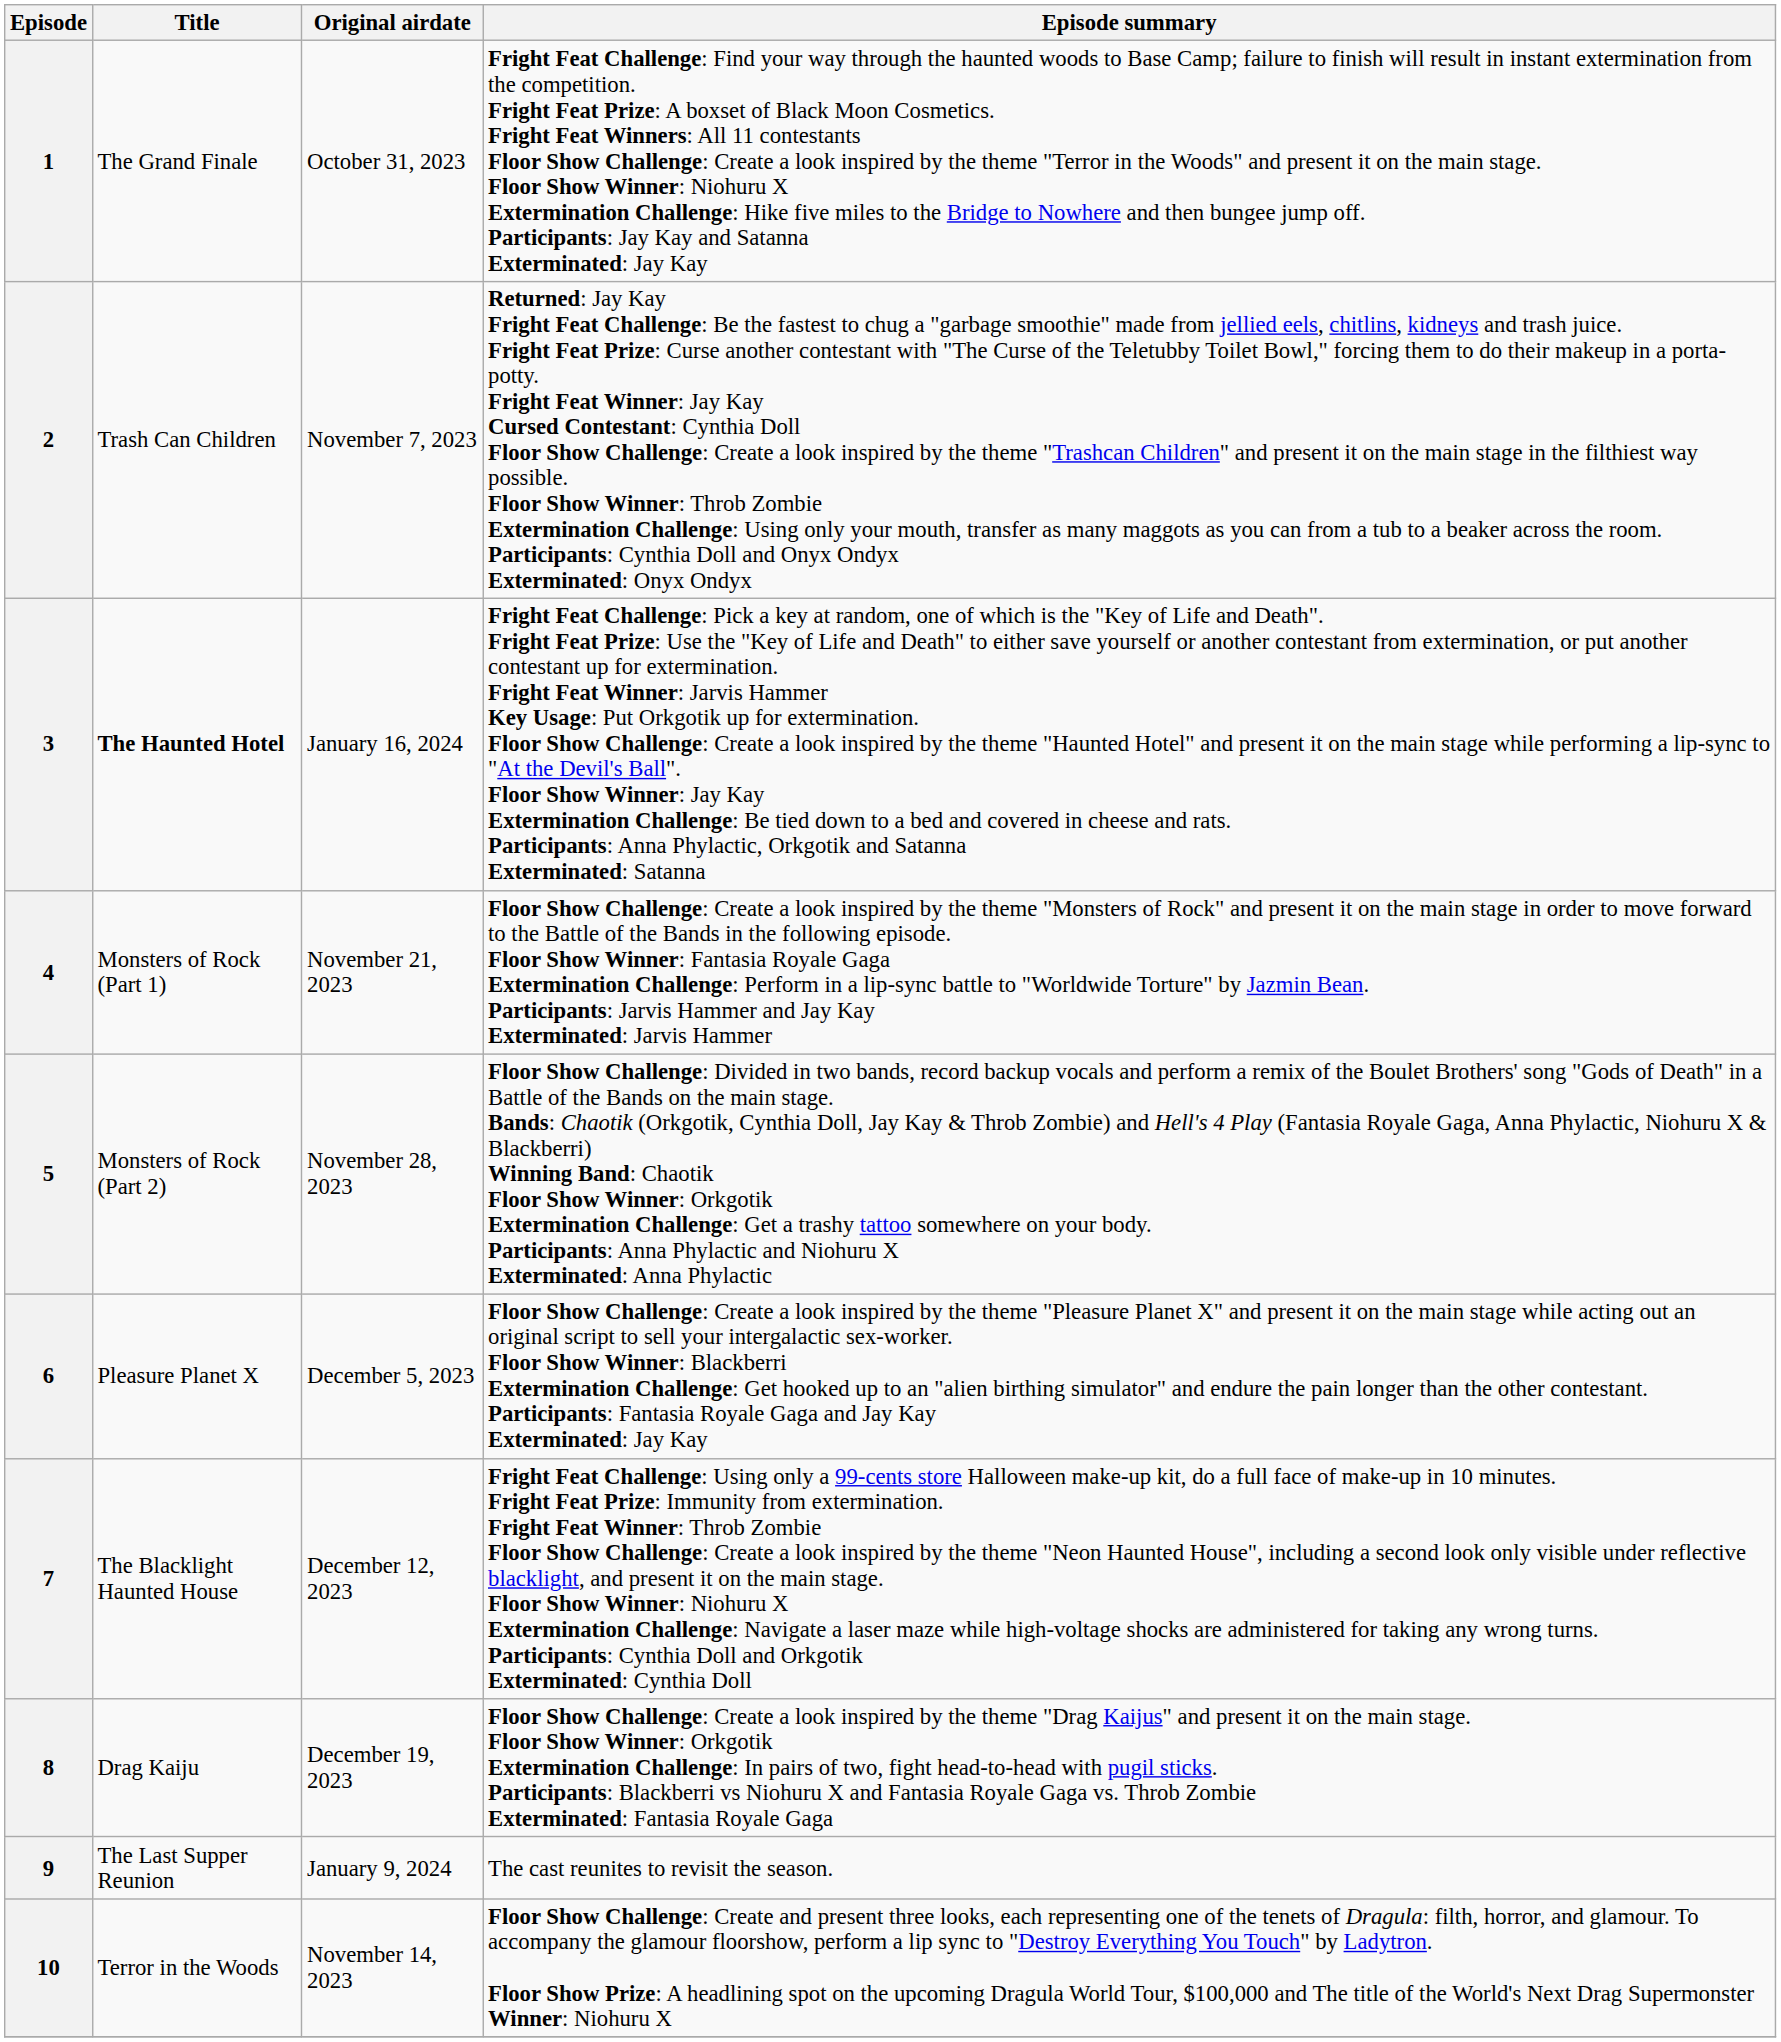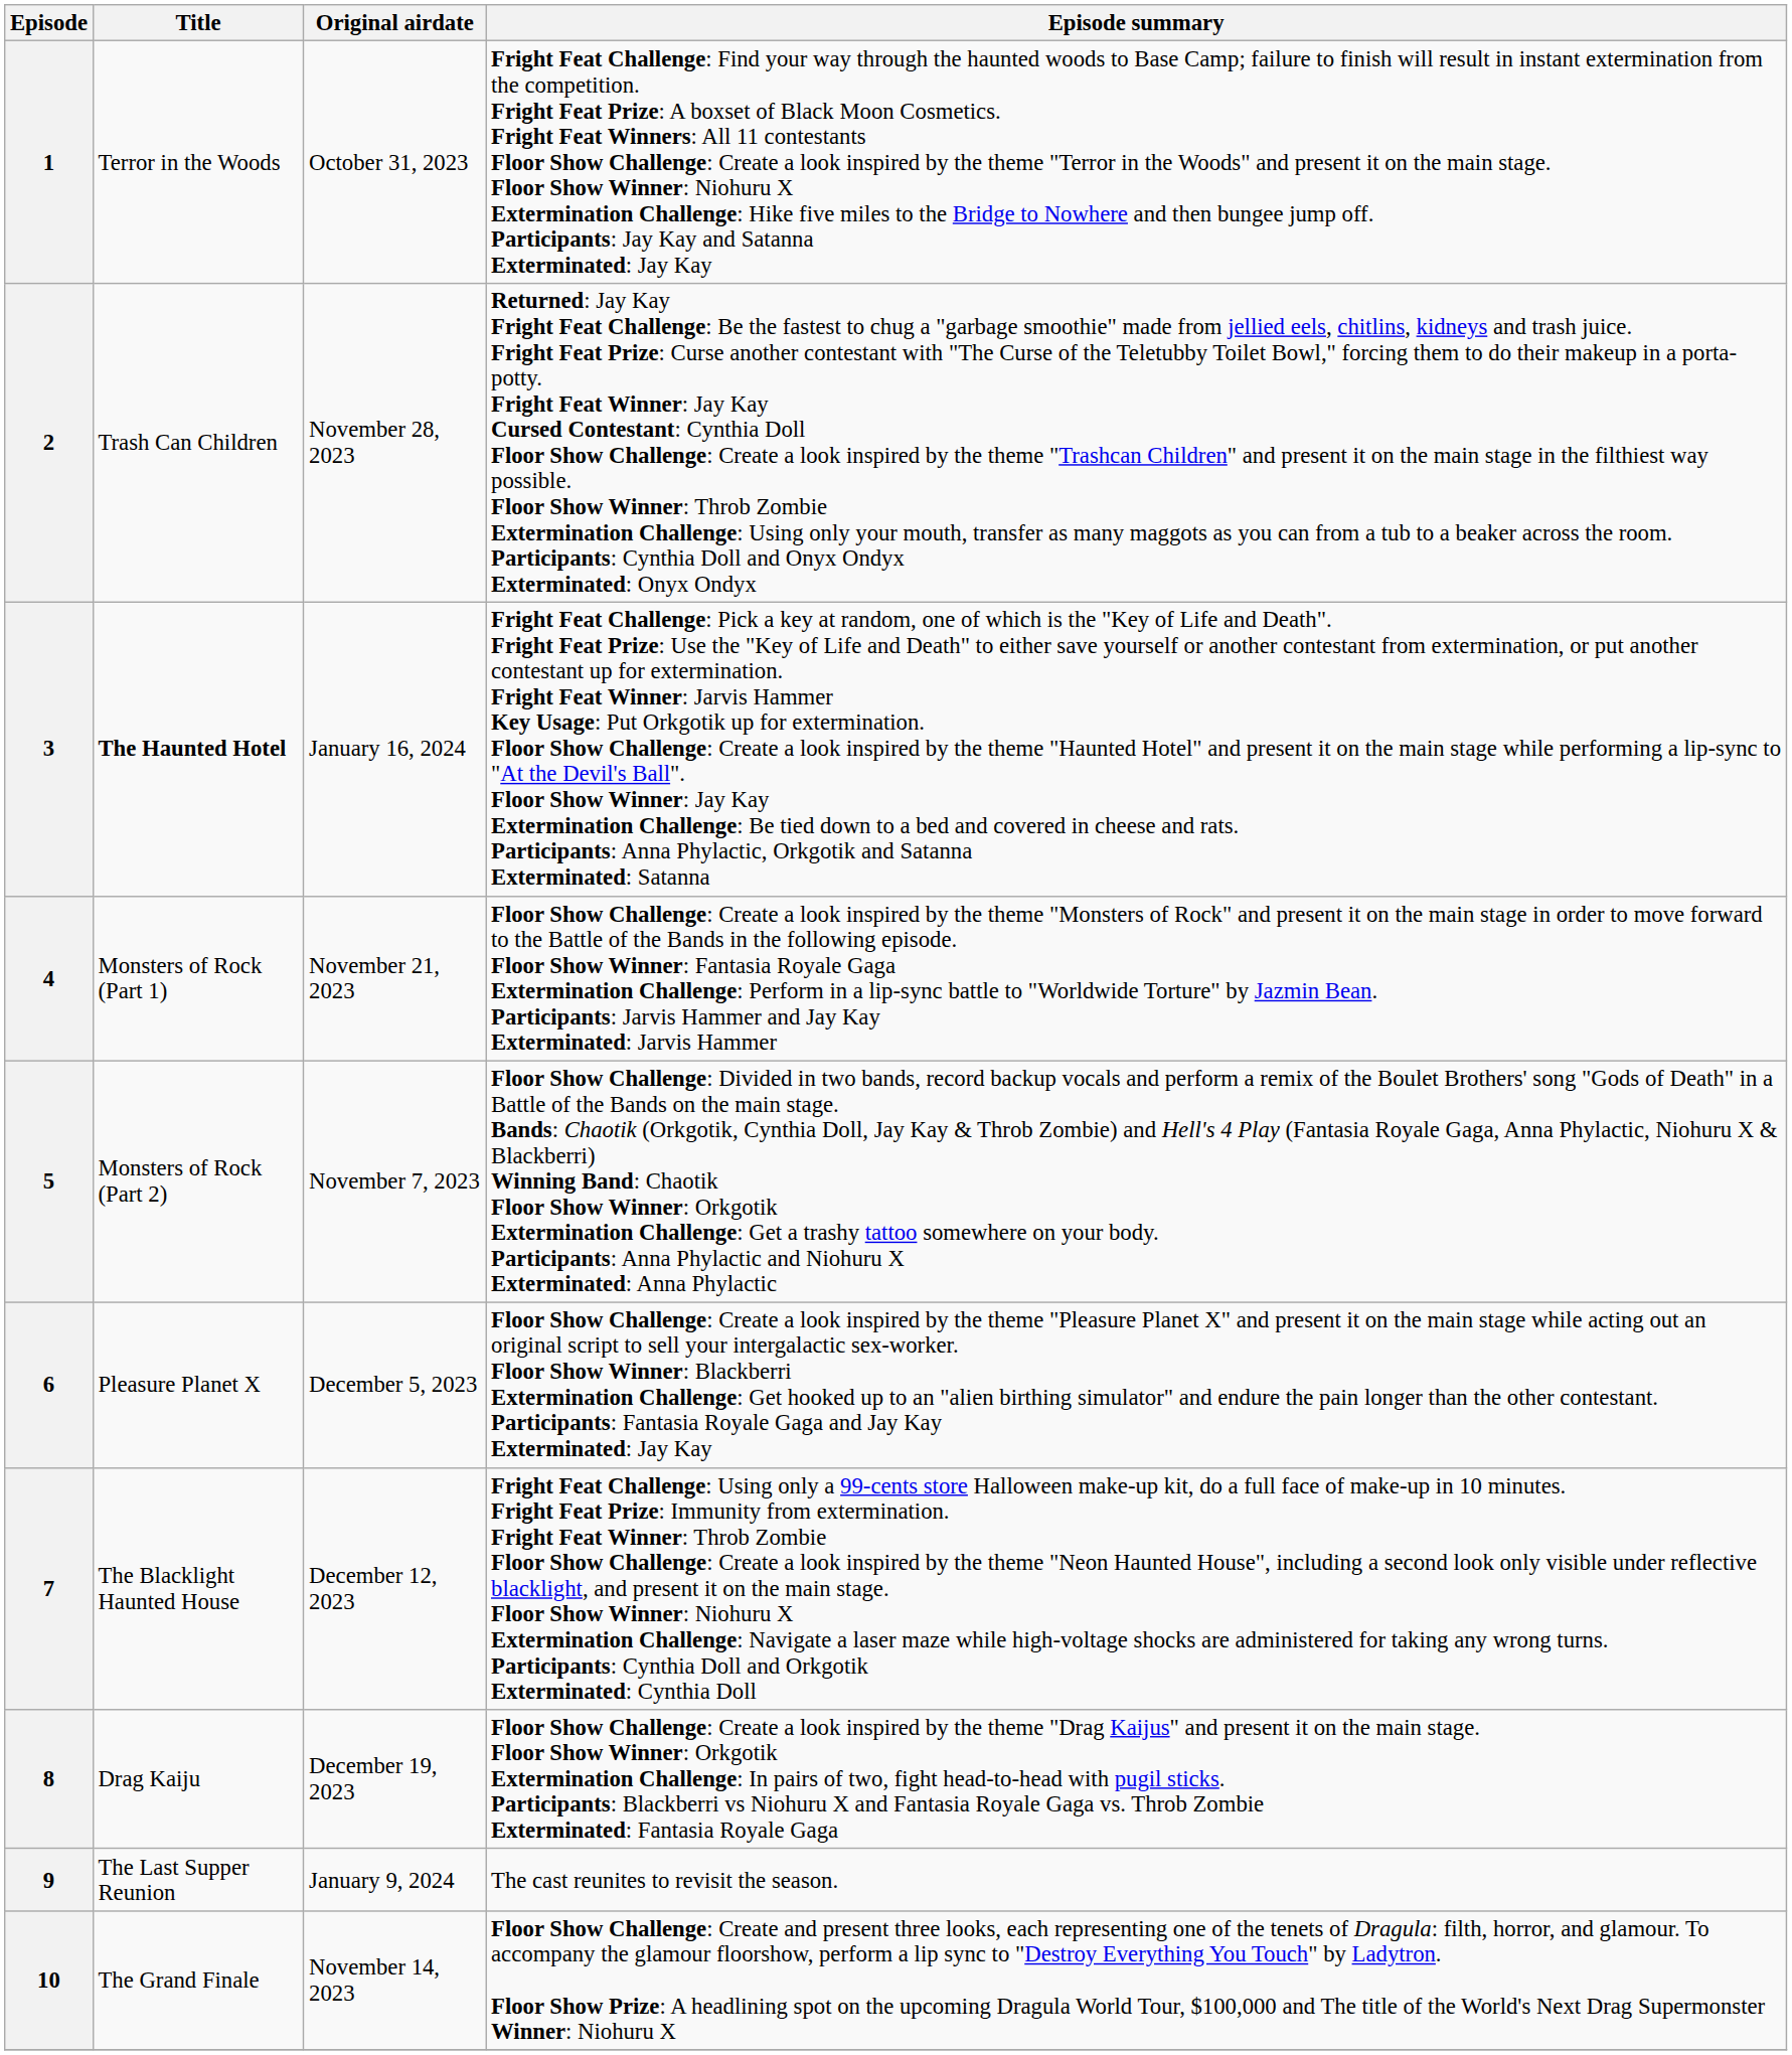1 | Title: The Grand Finale -> Terror in the Woods
2 | Original airdate: November 7, 2023 -> November 28, 2023
5 | Original airdate: November 28, 2023 -> November 7, 2023
10 | Title: Terror in the Woods -> The Grand Finale
